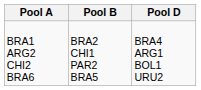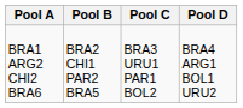+ column: Pool C | BRA3 URU1 PAR1 BOL2
